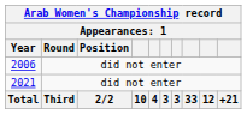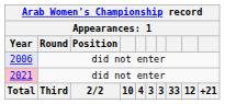2006 | Year: no background -> lavender background
2021 | Year: no background -> pink background
